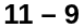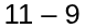row 1 | column 1: bold -> normal
